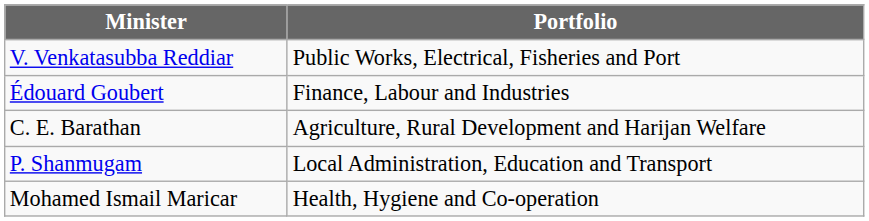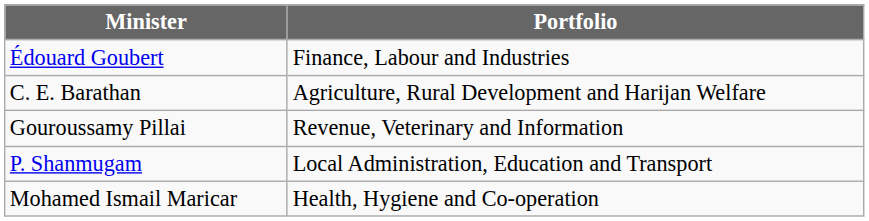- row: V. Venkatasubba Reddiar | Public Works, Electrical, Fisheries and Port
+ row: Gouroussamy Pillai | Revenue, Veterinary and Information
